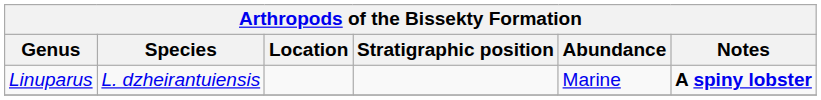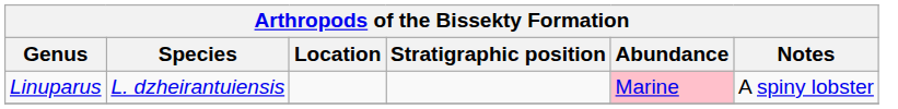Linuparus | Abundance: no background -> pink background
Linuparus | Notes: bold -> normal
